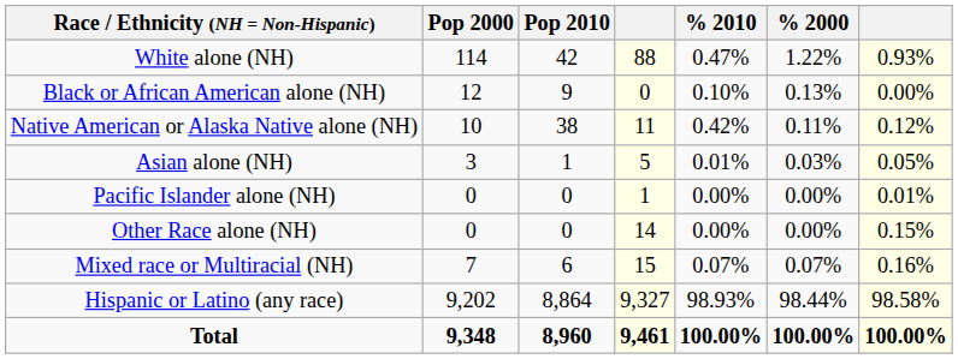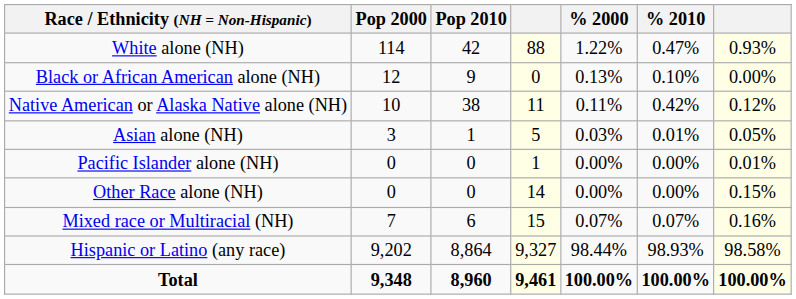columns swapped: % 2000 <-> % 2010
